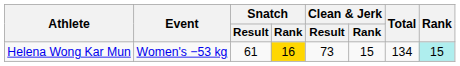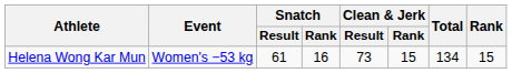Helena Wong Kar Mun | Snatch / Rank: gold background -> no background
Helena Wong Kar Mun | Rank: paleturquoise background -> no background
